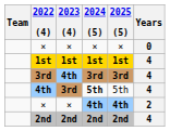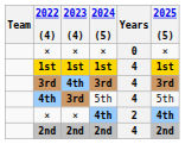columns swapped: 2025 (5) <-> Years
row 5 | 2024 (5): bold -> normal
